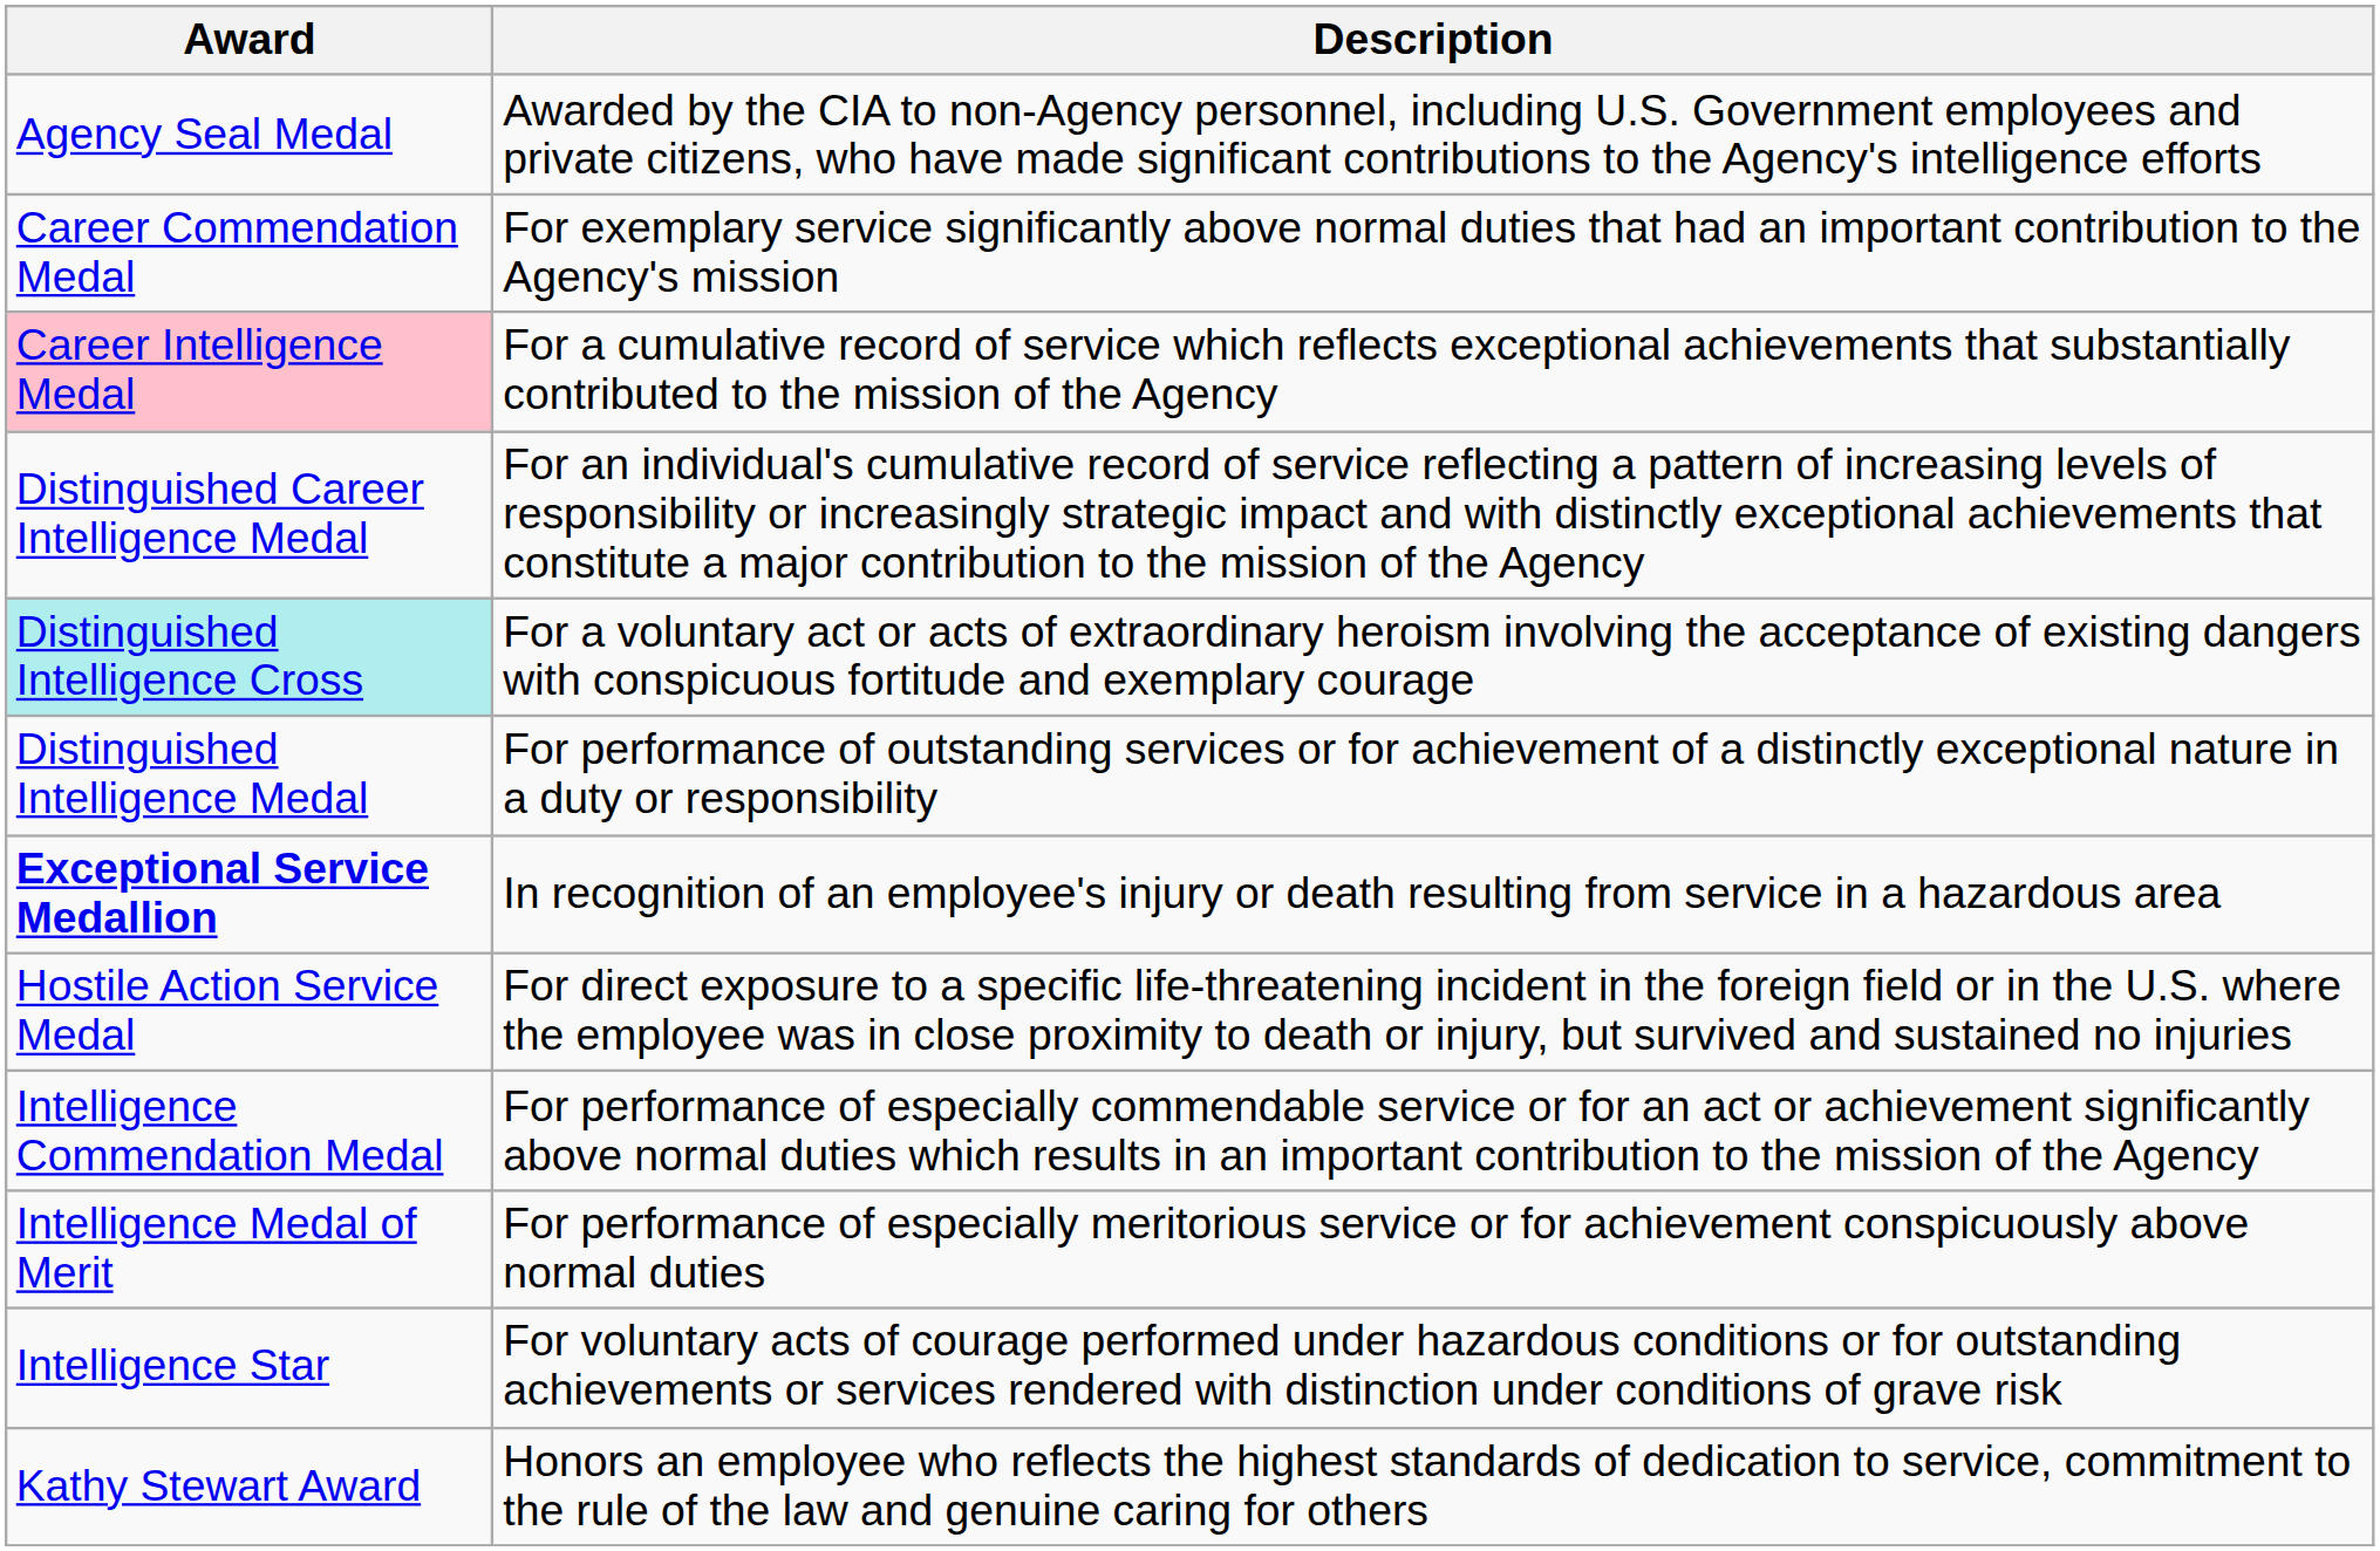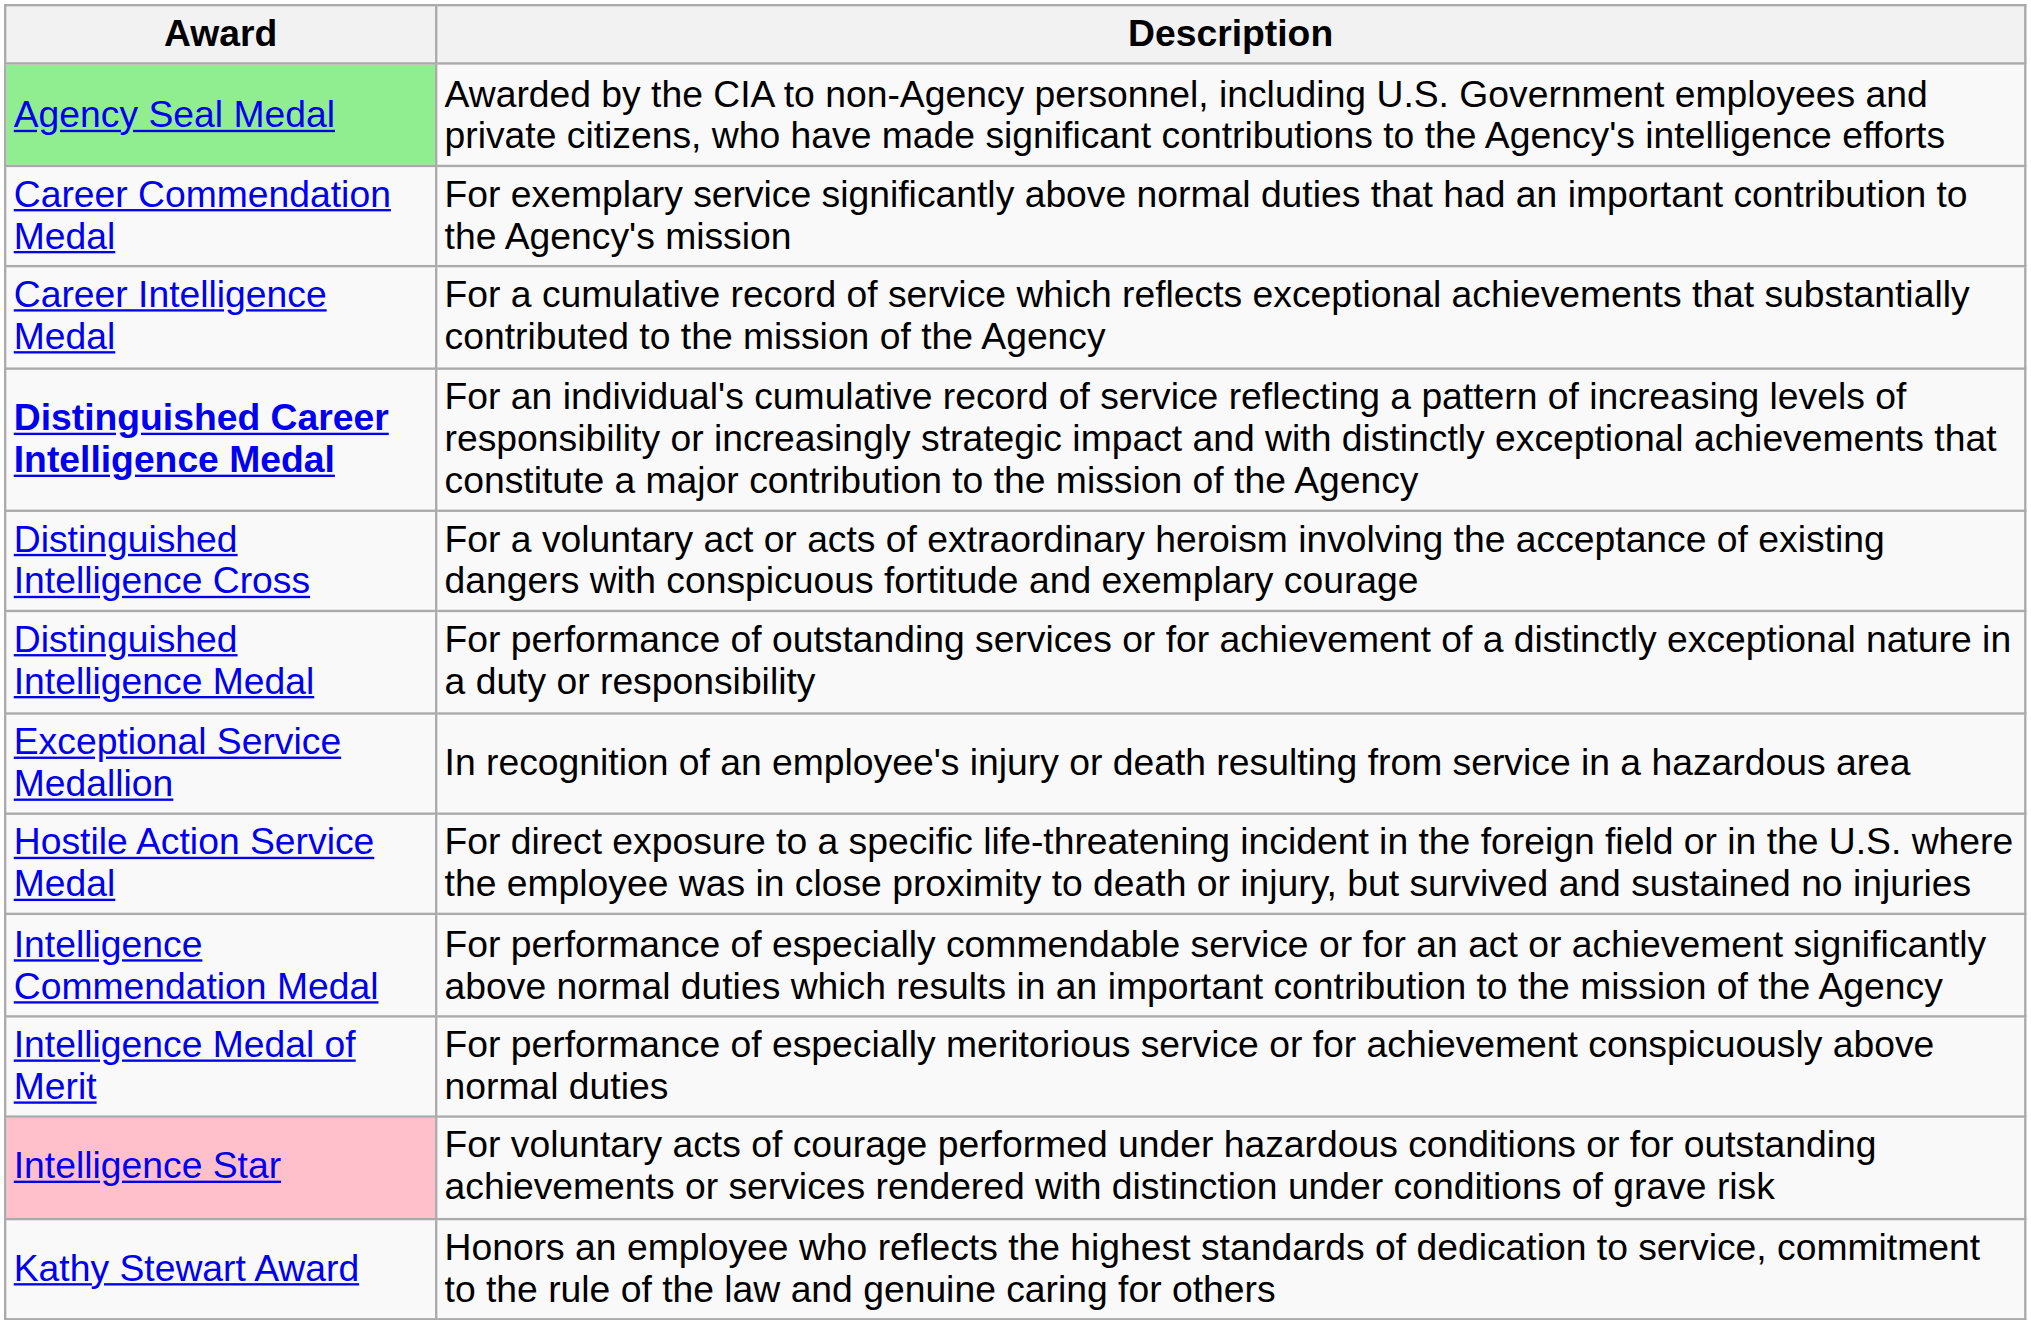Agency Seal Medal | Award: no background -> lightgreen background
Career Intelligence Medal | Award: pink background -> no background
Distinguished Career Intelligence Medal | Award: normal -> bold
Distinguished Intelligence Cross | Award: paleturquoise background -> no background
Exceptional Service Medallion | Award: bold -> normal
Intelligence Star | Award: no background -> pink background
